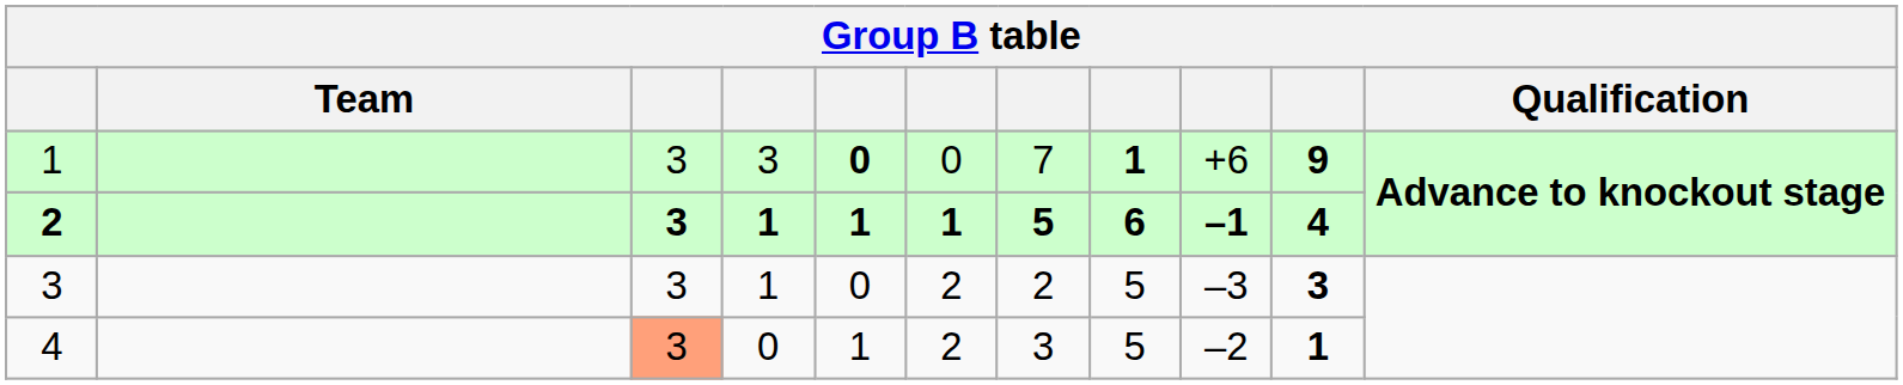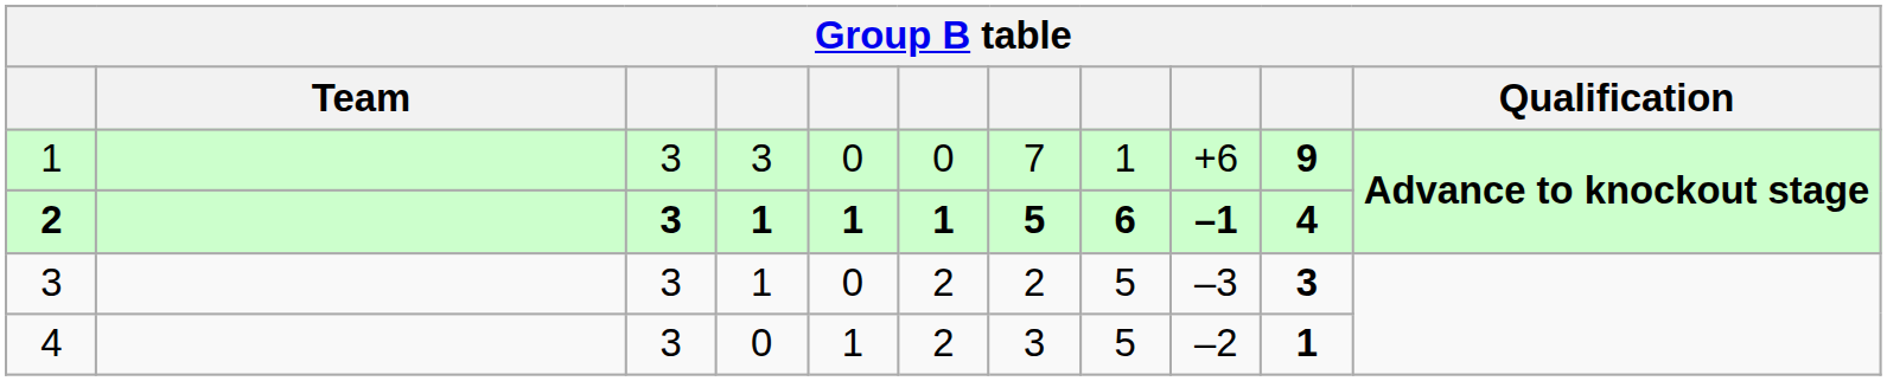row 3 | column 5: bold -> normal
row 3 | column 8: bold -> normal
row 6 | column 3: lightsalmon background -> no background
